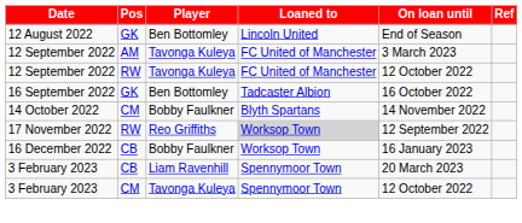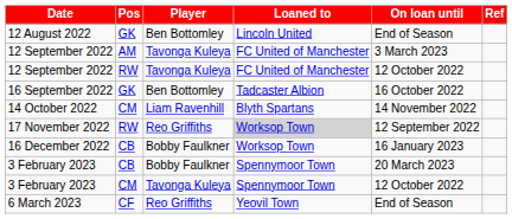14 October 2022 | Player: Bobby Faulkner -> Liam Ravenhill
3 February 2023 / CB | Player: Liam Ravenhill -> Bobby Faulkner
+ row: 6 March 2023 | CF | Reo Griffiths | Yeovil Town | End of Season
